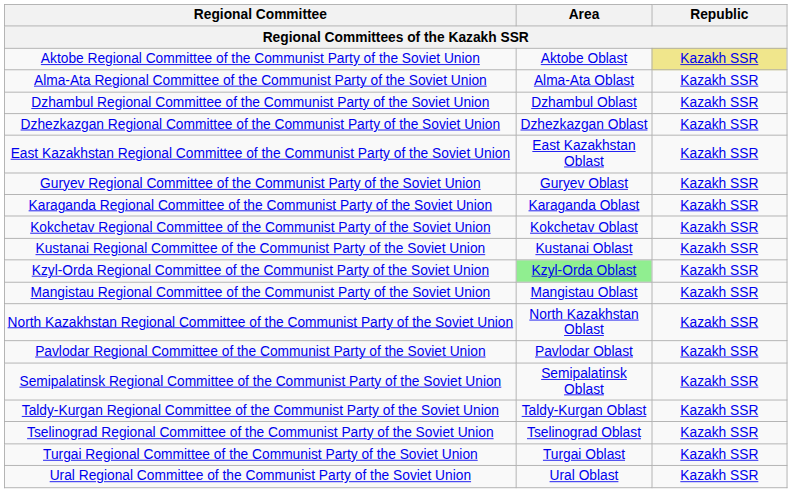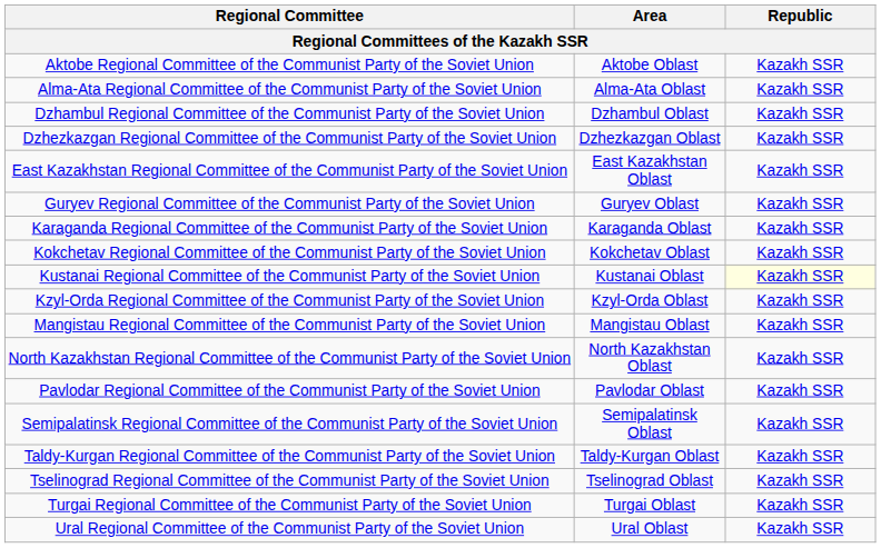row 3 | Republic: khaki background -> no background
row 11 | Republic: no background -> lightyellow background
row 12 | Area: lightgreen background -> no background
